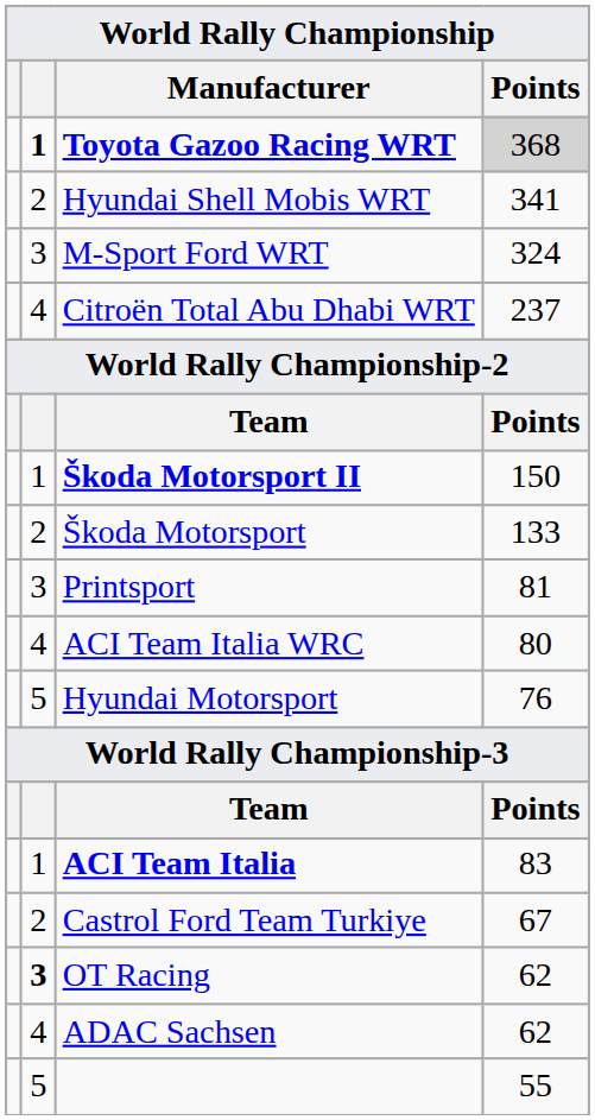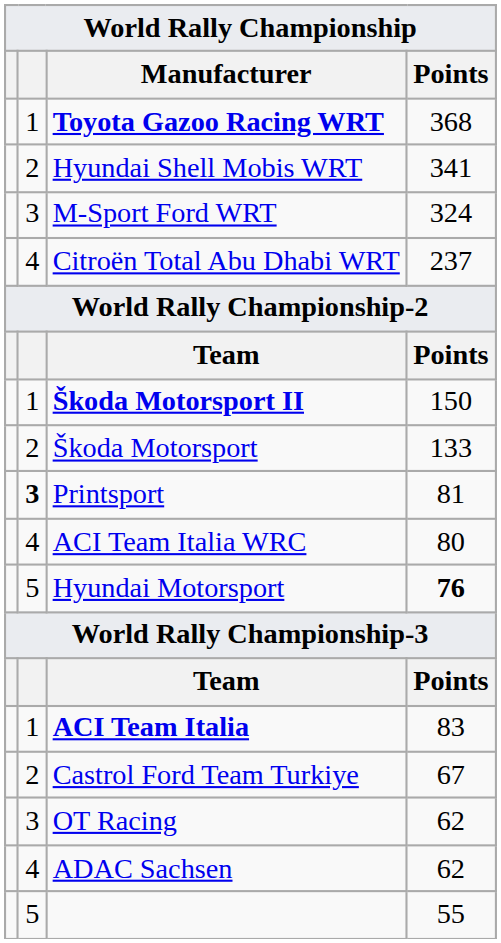Toyota Gazoo Racing WRT | column 2: bold -> normal
Toyota Gazoo Racing WRT | Points: lightgrey background -> no background
Printsport | column 2: normal -> bold
Hyundai Motorsport | Points: normal -> bold
OT Racing | column 2: bold -> normal
